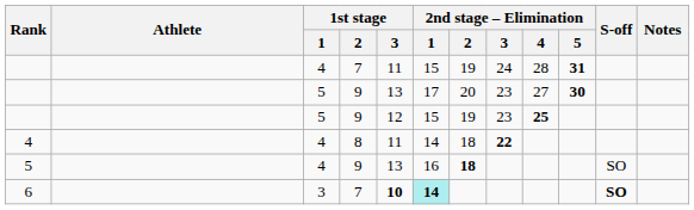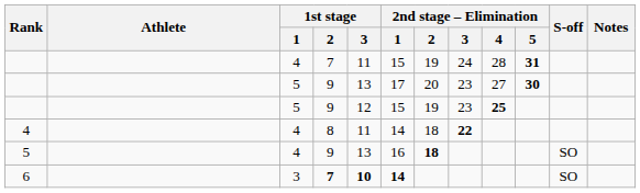6 | 1st stage / 2: normal -> bold
6 | 2nd stage – Elimination / 1: paleturquoise background -> no background
6 | S-off: bold -> normal
